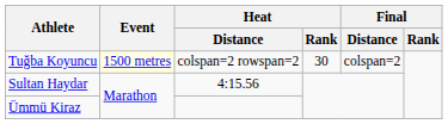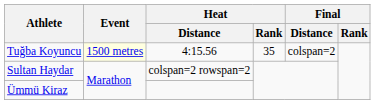Tuğba Koyuncu | Heat / Distance: colspan=2 rowspan=2 -> 4:15.56
Tuğba Koyuncu | Heat / Rank: 30 -> 35
Sultan Haydar | Heat / Distance: 4:15.56 -> colspan=2 rowspan=2
